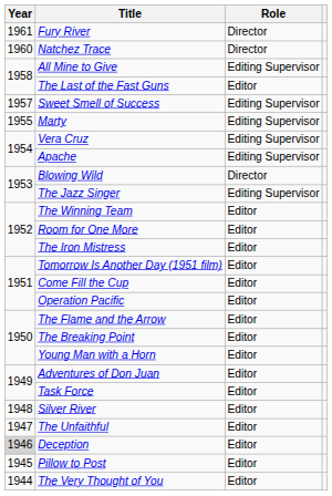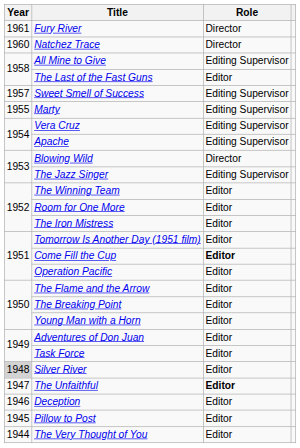Come Fill the Cup | Role: normal -> bold
Silver River | Year: no background -> lightgrey background
The Unfaithful | Role: normal -> bold
Deception | Year: lightgrey background -> no background
